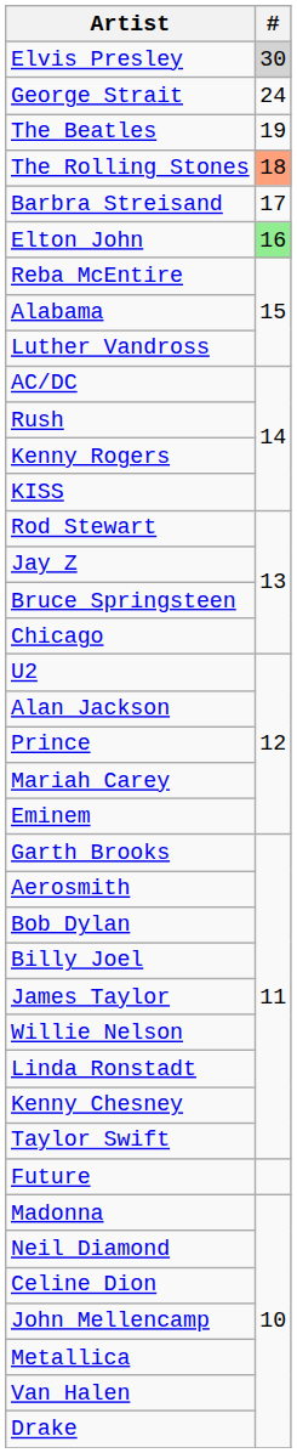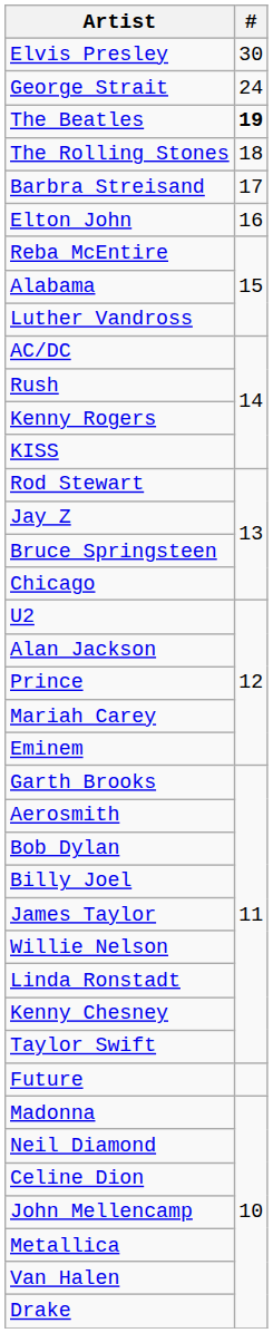Elvis Presley | #: lightgrey background -> no background
The Beatles | #: normal -> bold
The Rolling Stones | #: lightsalmon background -> no background
Elton John | #: lightgreen background -> no background
